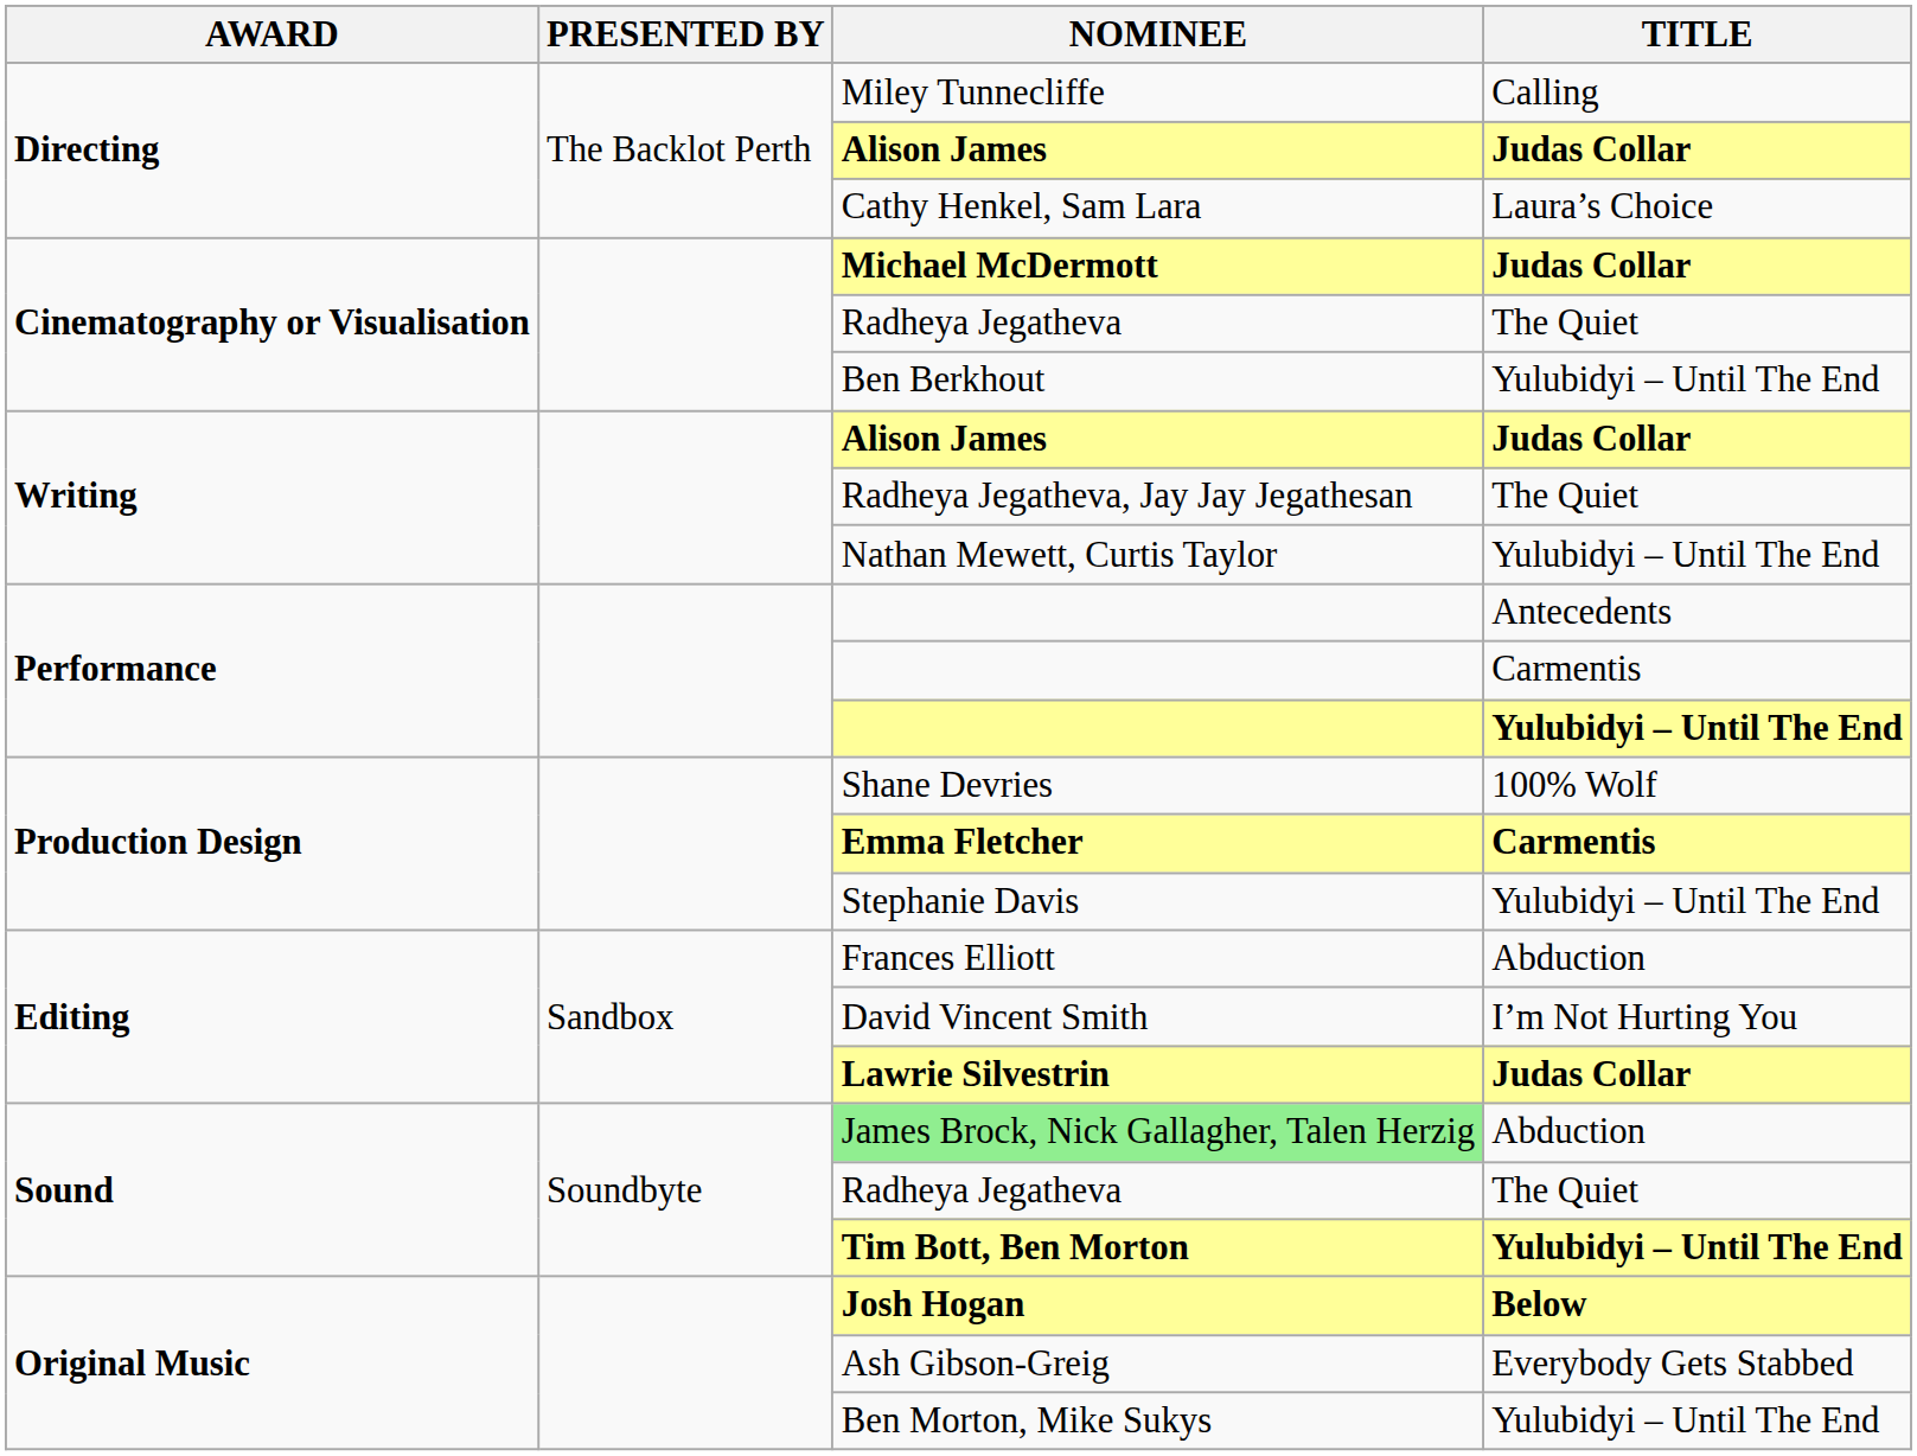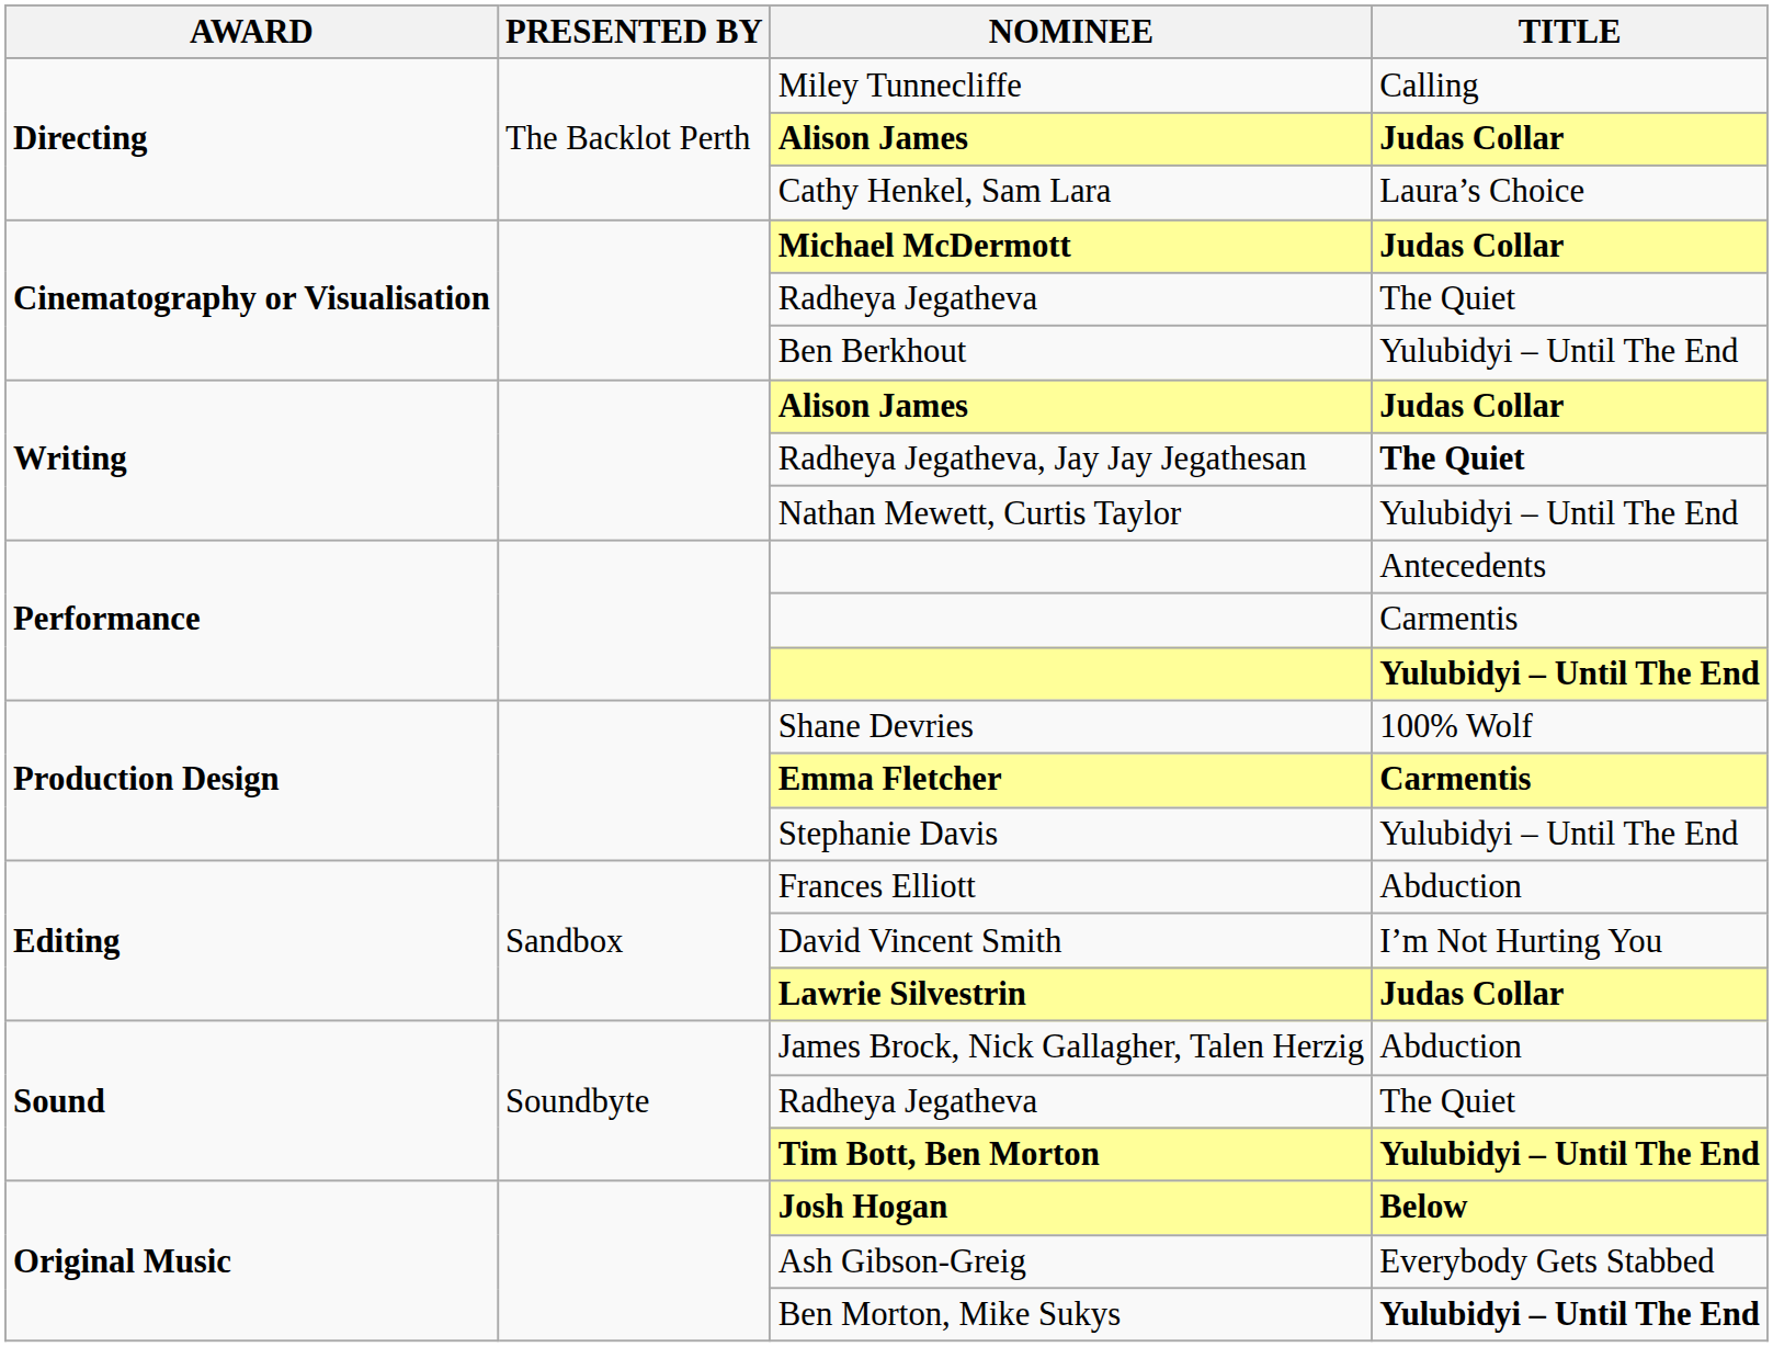Radheya Jegatheva, Jay Jay Jegathesan | TITLE: normal -> bold
James Brock, Nick Gallagher, Talen Herzig | NOMINEE: lightgreen background -> no background
Ben Morton, Mike Sukys | TITLE: normal -> bold
